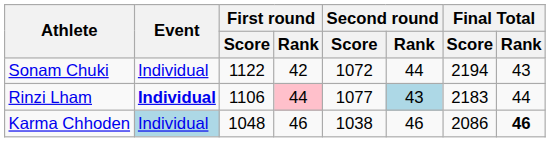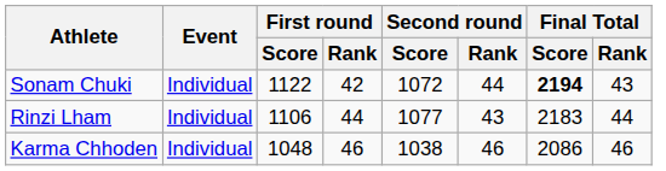Sonam Chuki | Final Total / Score: normal -> bold
Rinzi Lham | Event: bold -> normal
Rinzi Lham | First round / Rank: pink background -> no background
Rinzi Lham | Second round / Rank: lightblue background -> no background
Karma Chhoden | Event: lightblue background -> no background
Karma Chhoden | Final Total / Rank: bold -> normal
